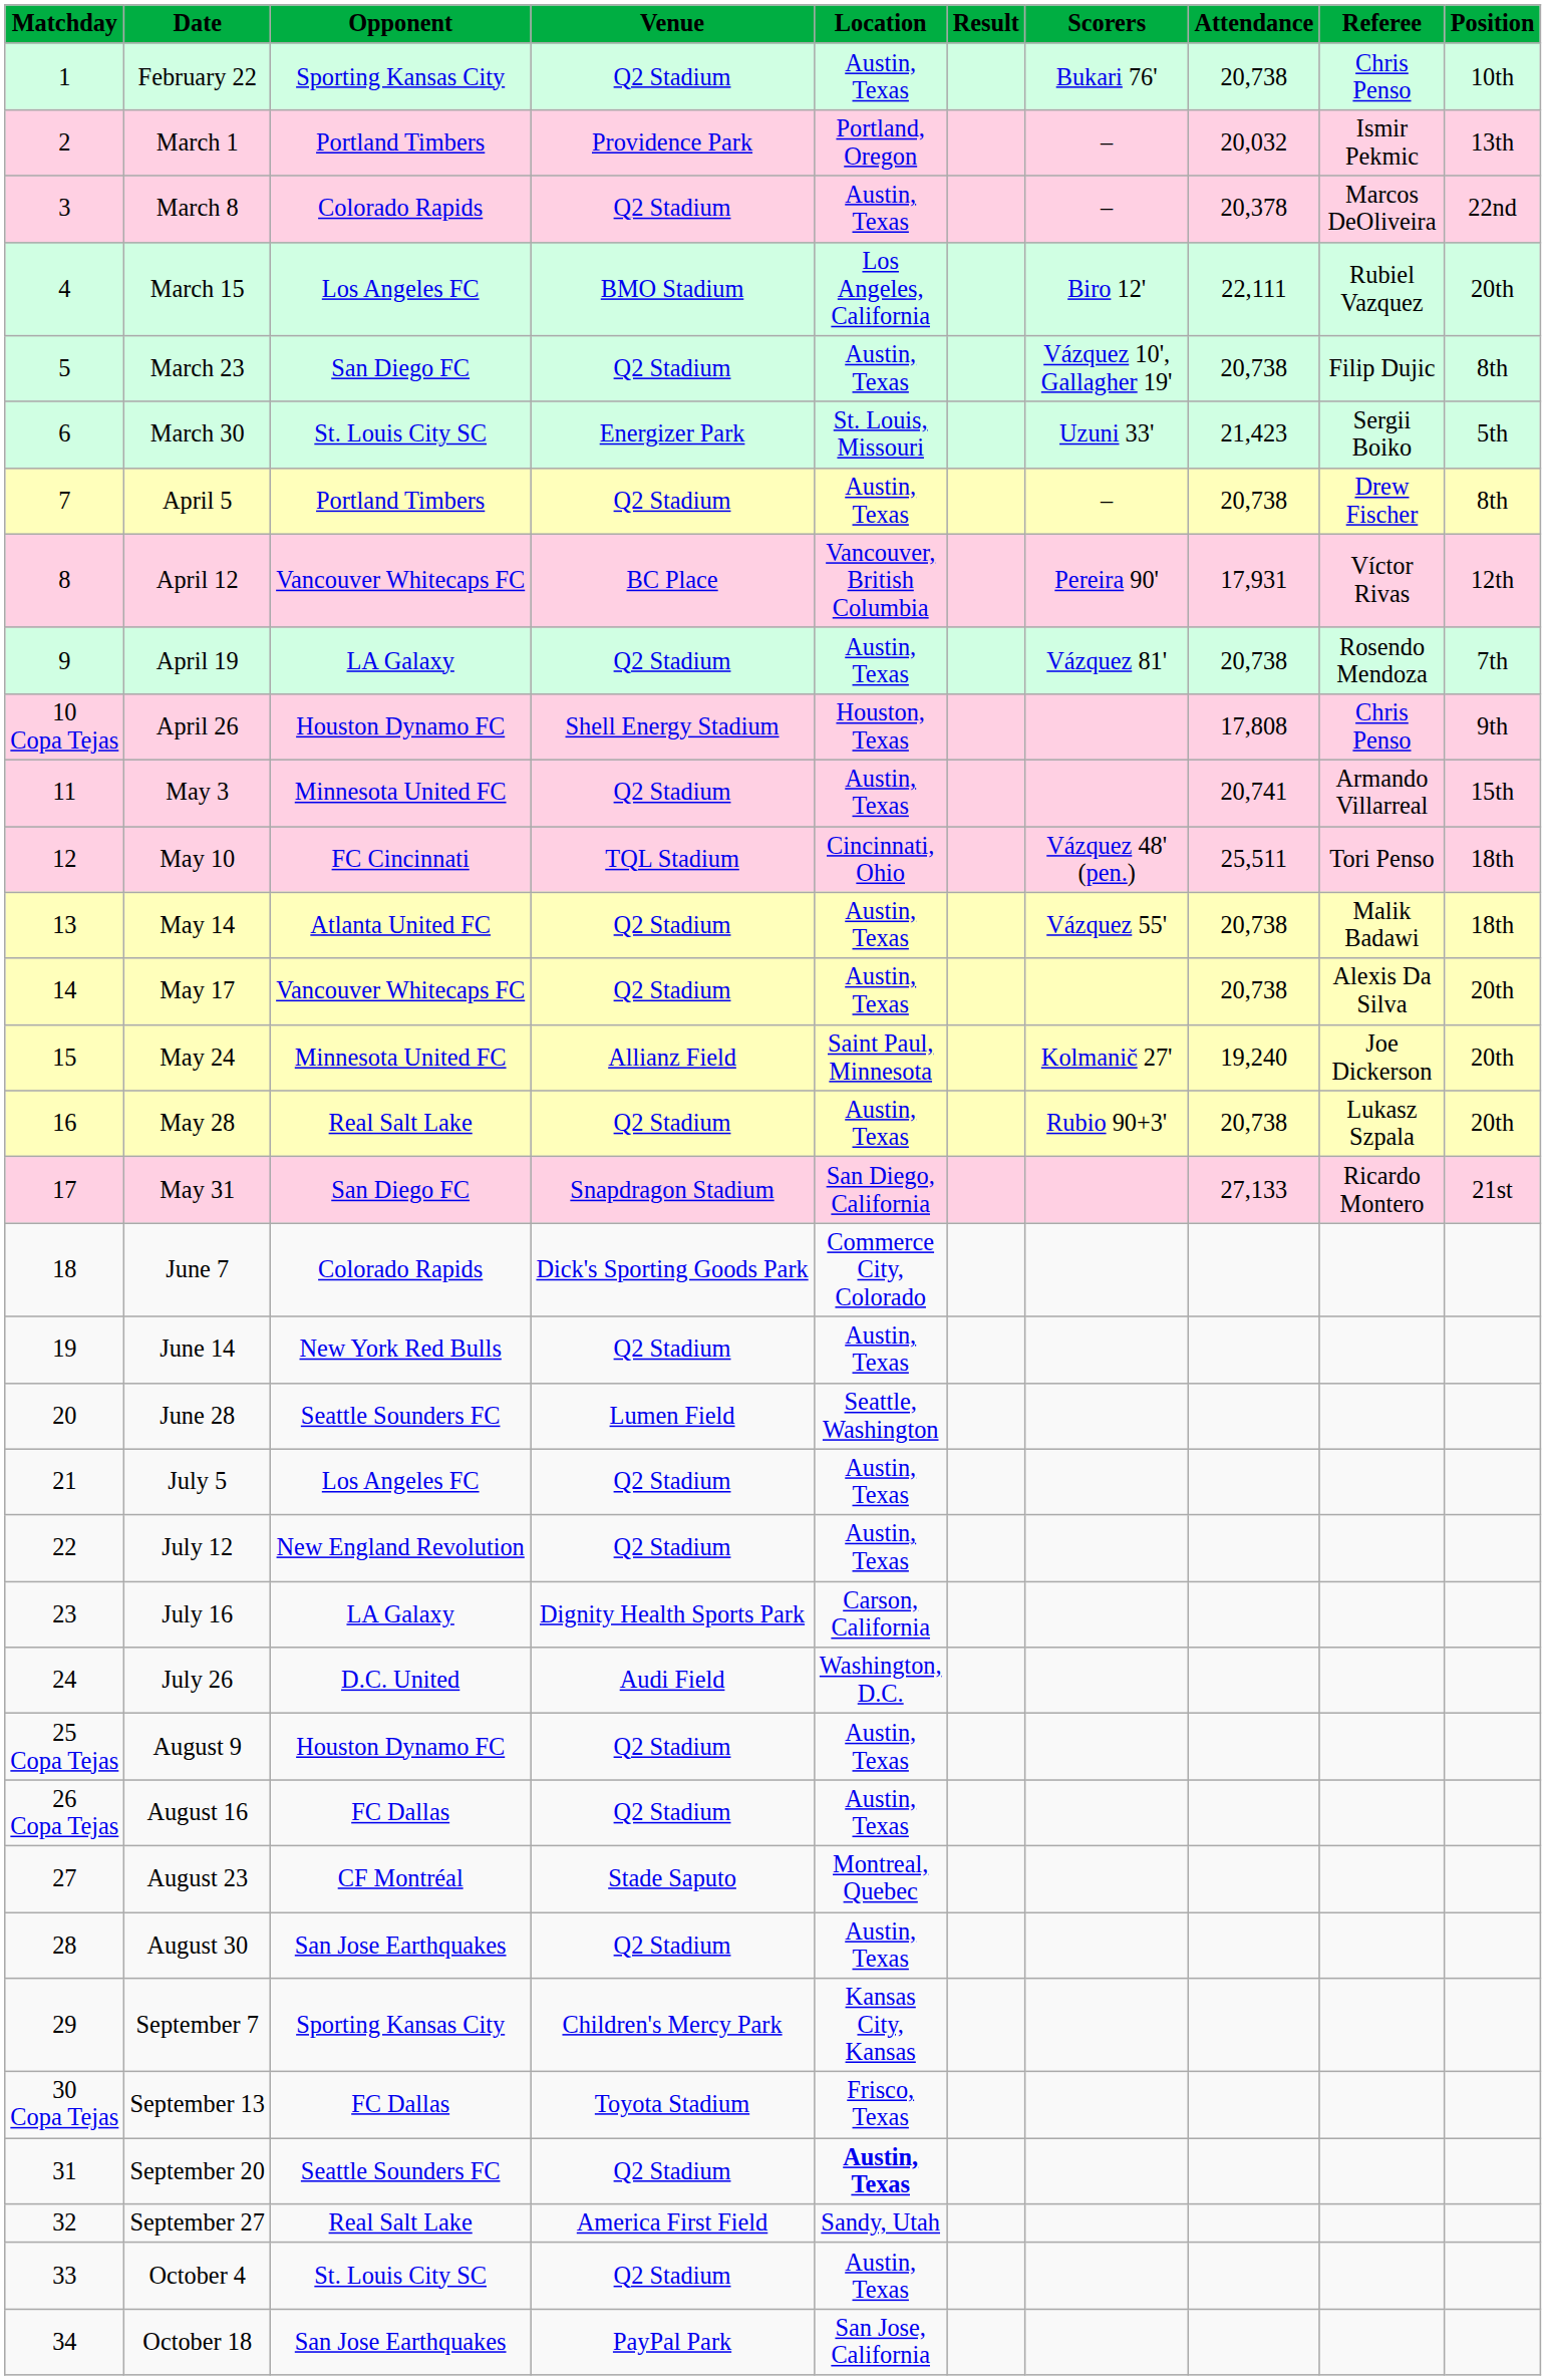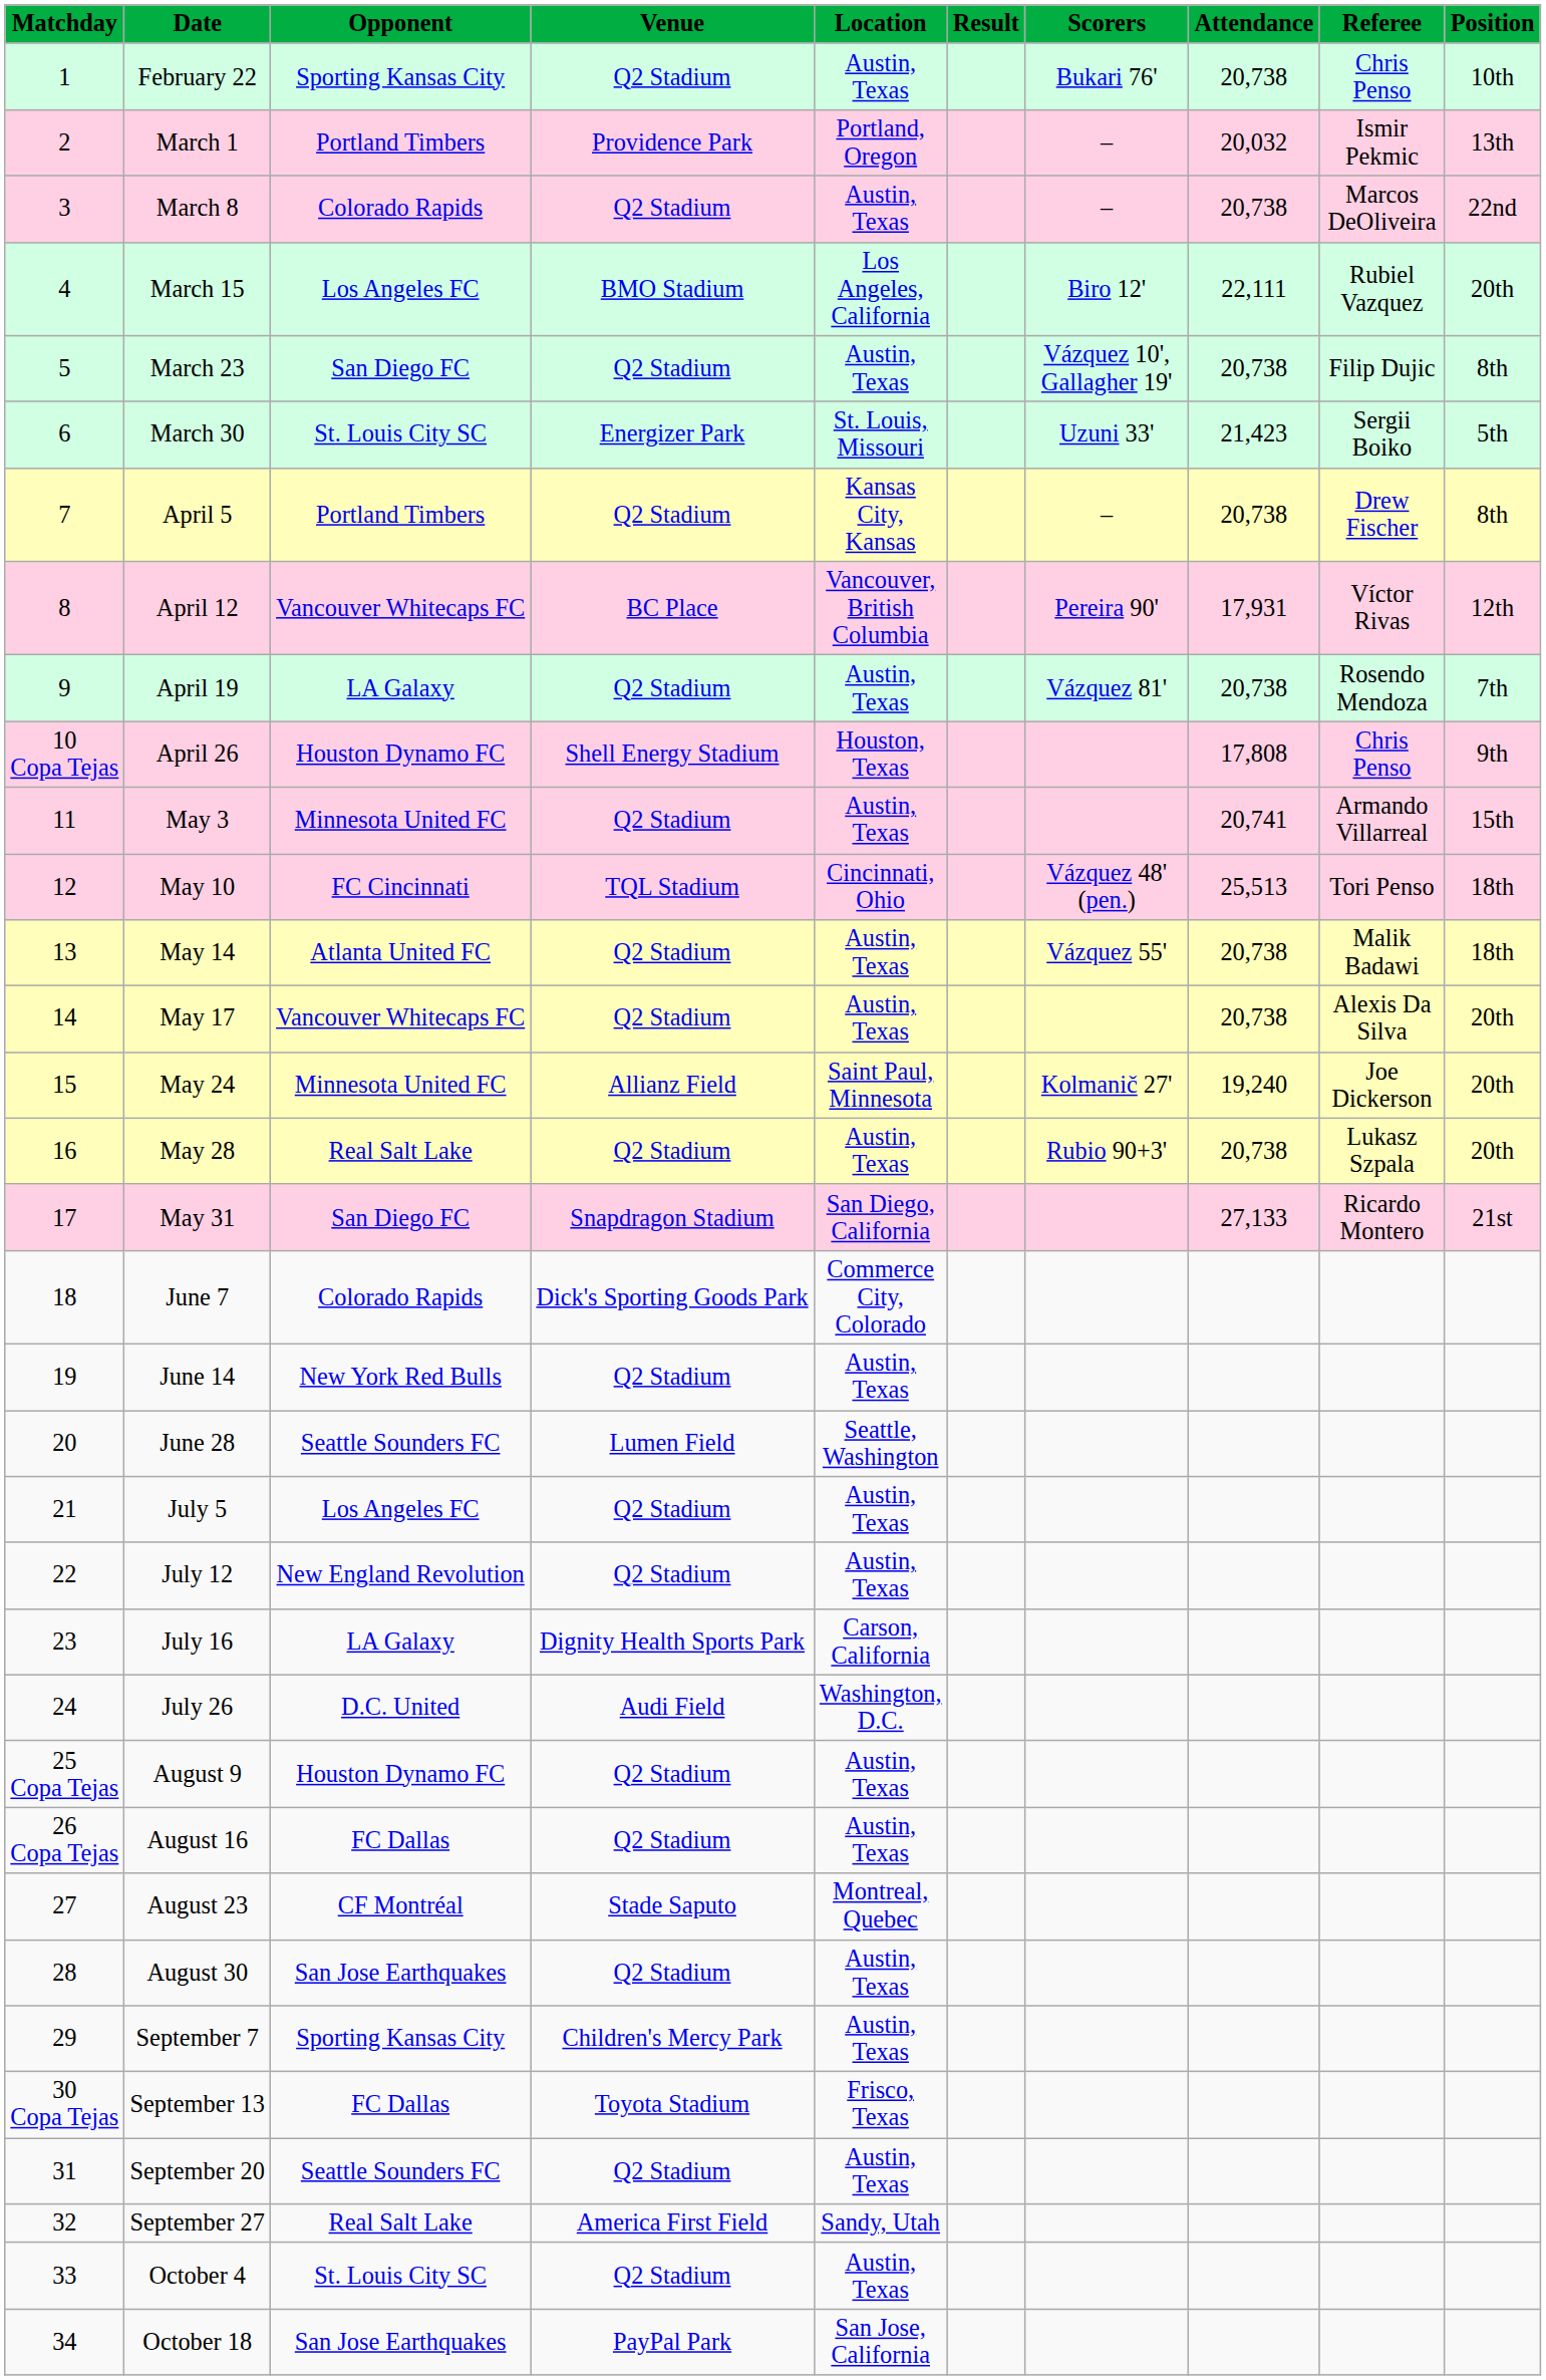March 8 | Attendance: 20,378 -> 20,738
April 5 | Location: Austin, Texas -> Kansas City, Kansas
May 10 | Attendance: 25,511 -> 25,513
September 7 | Location: Kansas City, Kansas -> Austin, Texas
September 20 | Location: bold -> normal
